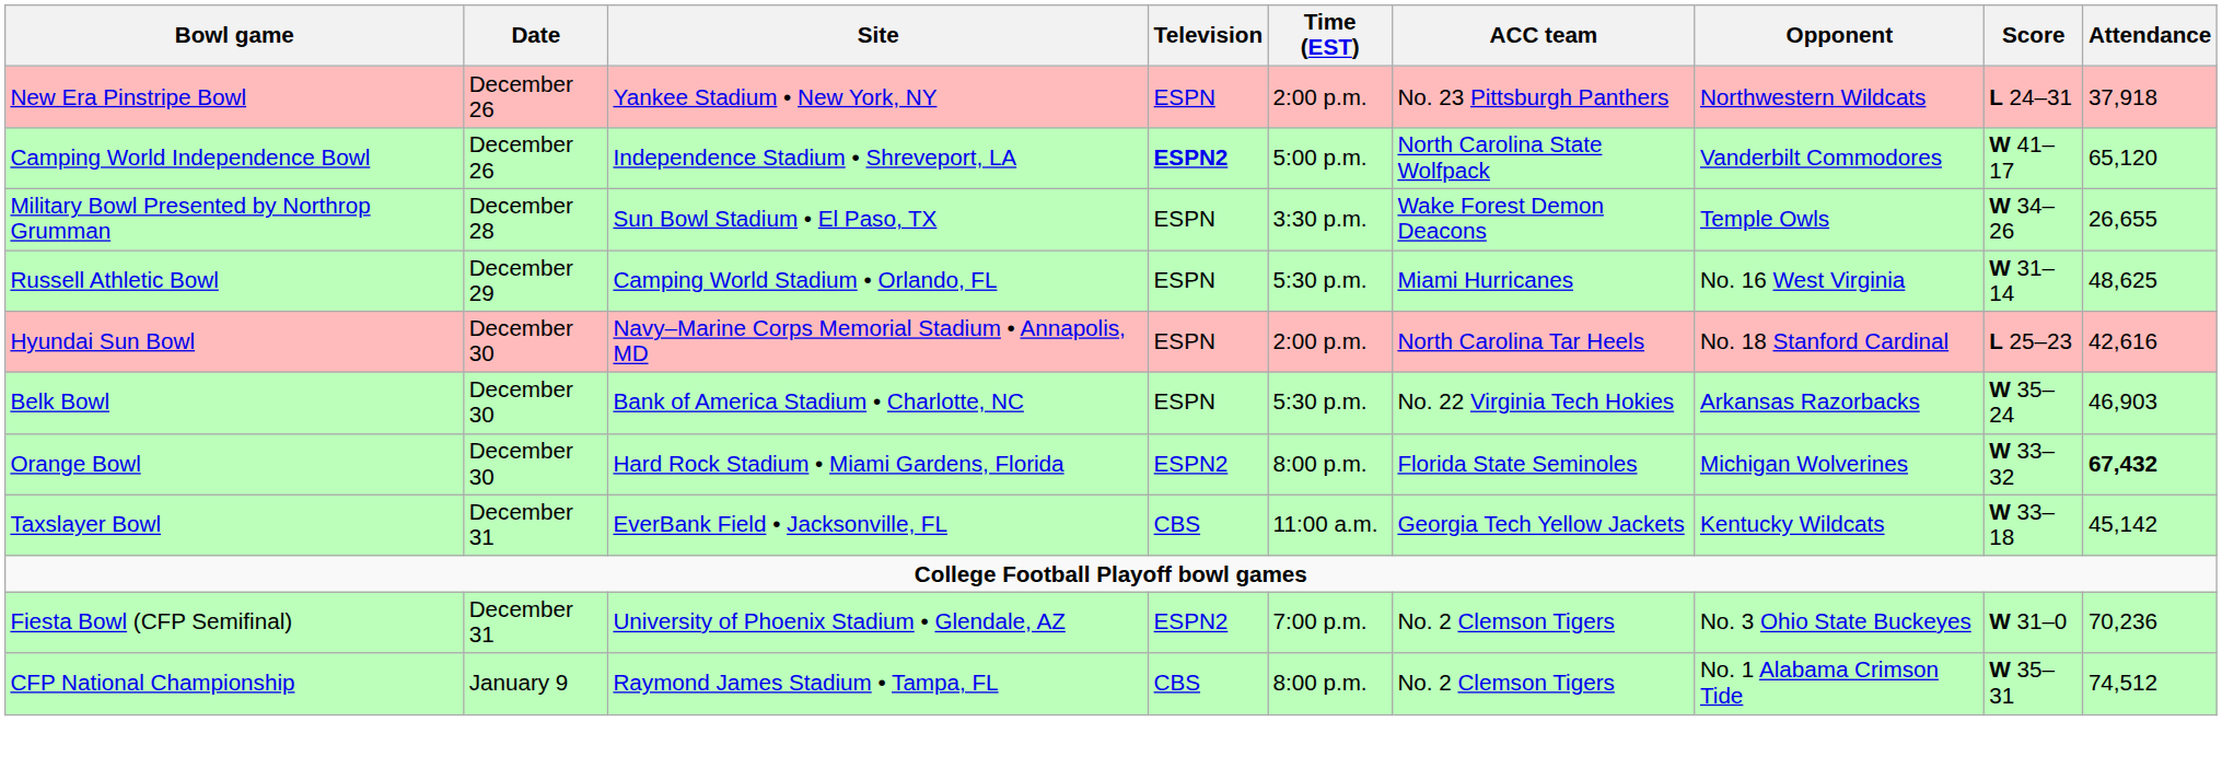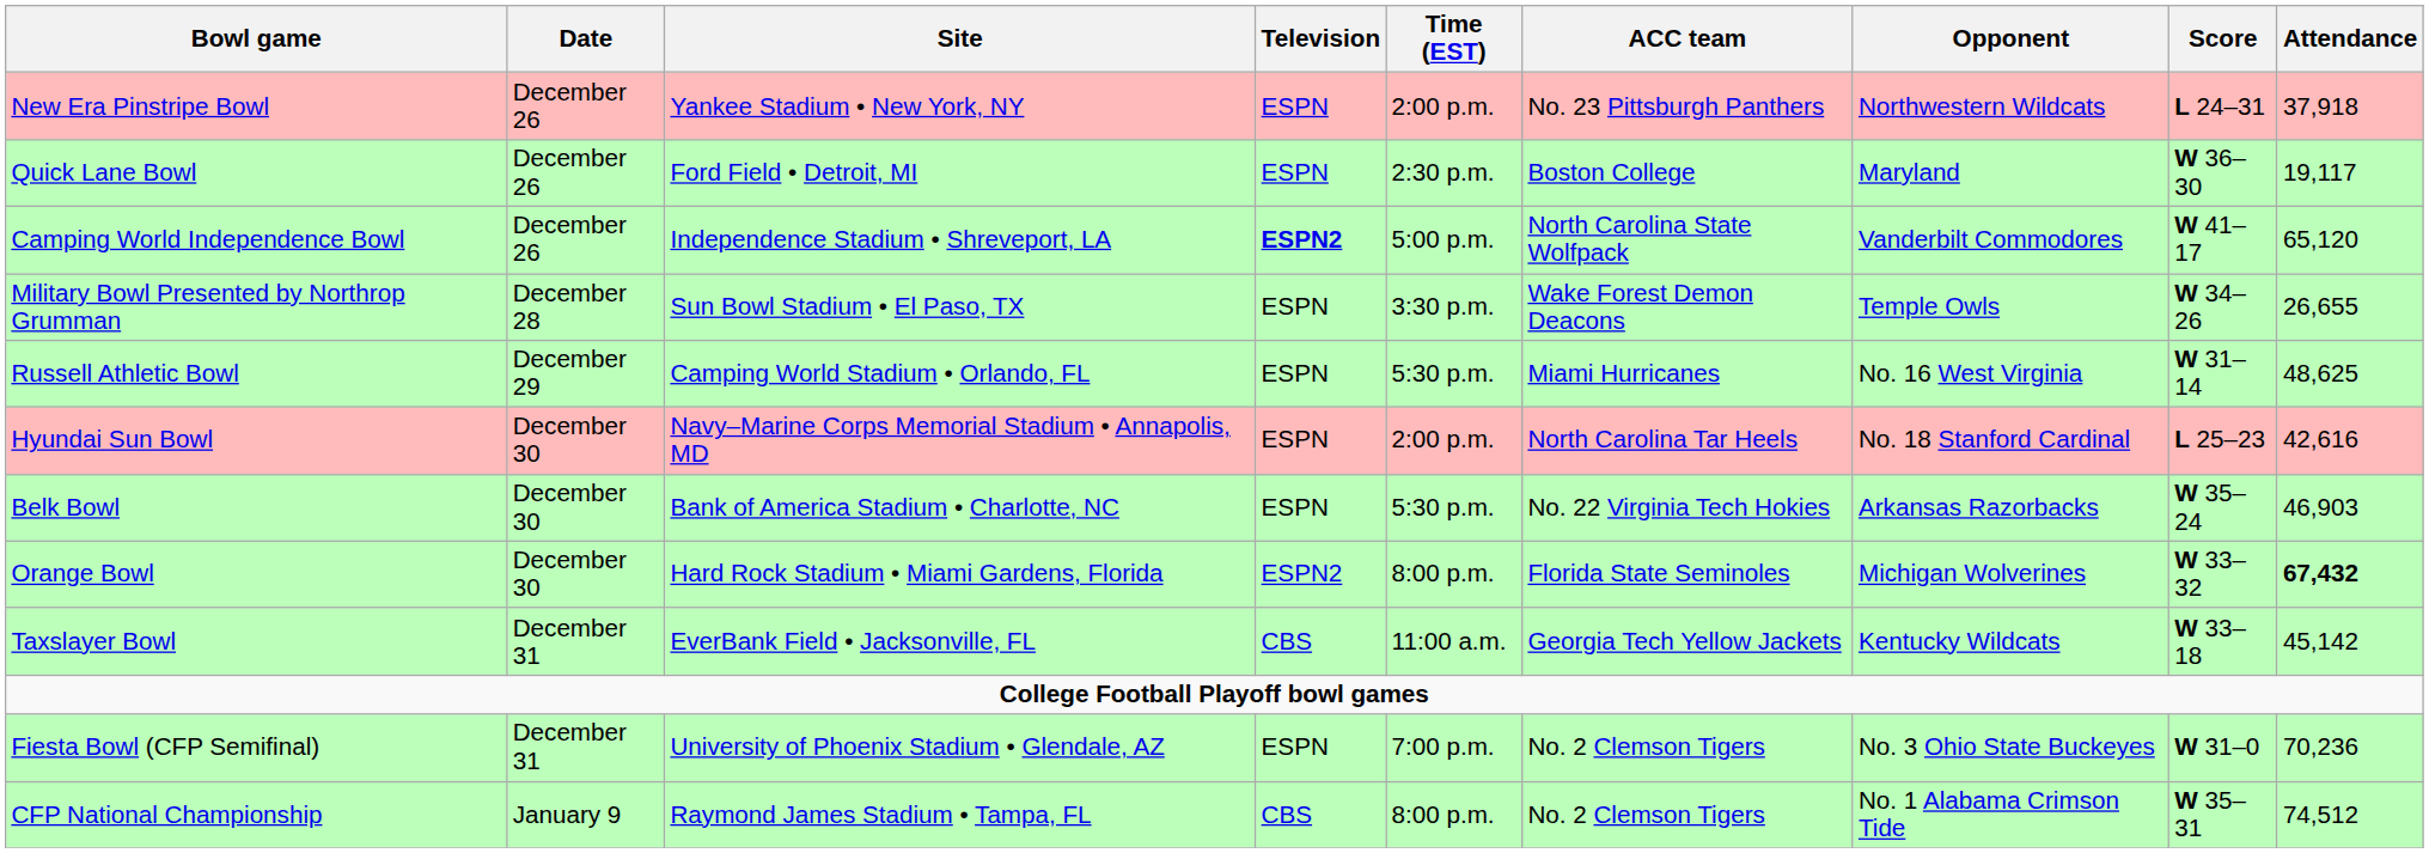+ row: Quick Lane Bowl | December 26 | Ford Field • Detroit, MI | ESPN | 2:30 p.m. | Boston College | Maryland | W 36–30 | 19,117
Fiesta Bowl (CFP Semifinal) | Television: ESPN2 -> ESPN
